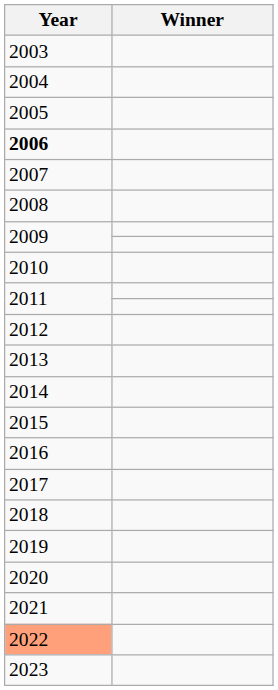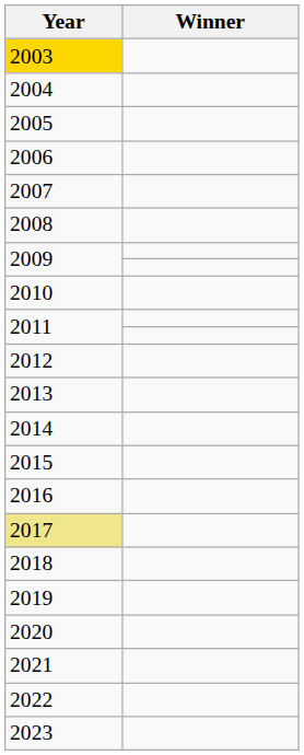row 2 | Year: no background -> gold background
row 5 | Year: bold -> normal
row 18 | Year: no background -> khaki background
row 23 | Year: lightsalmon background -> no background
